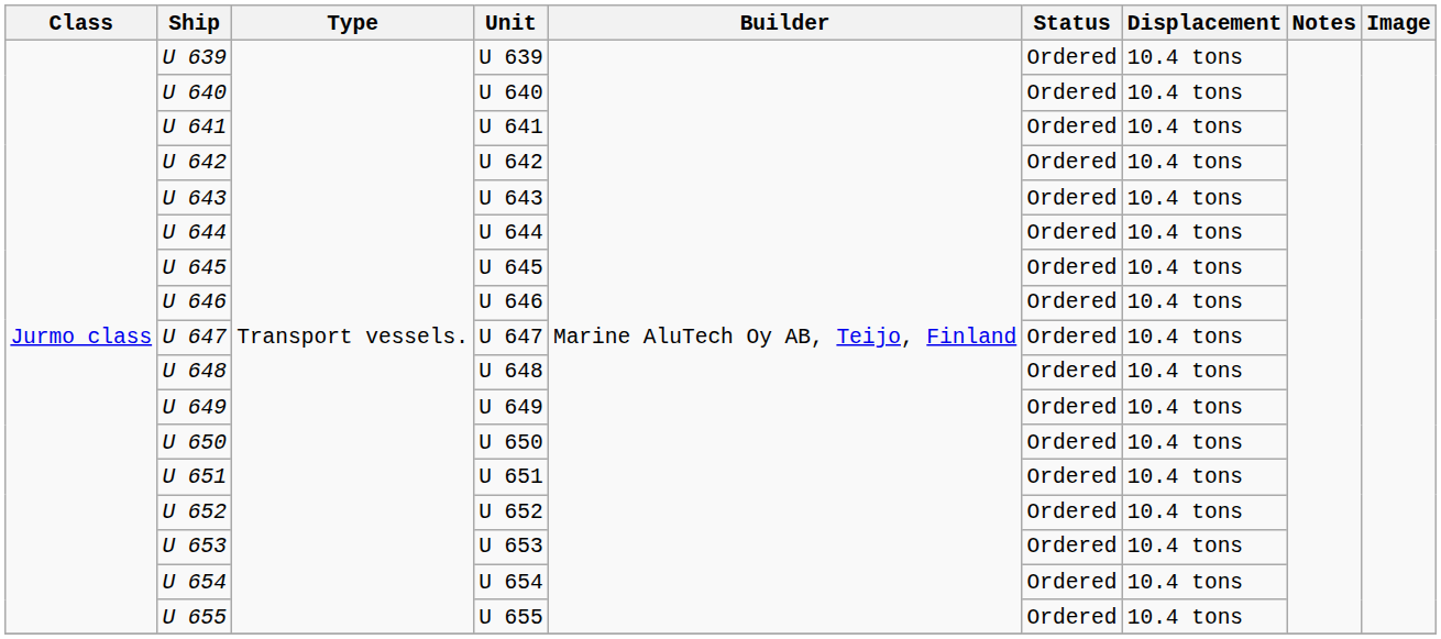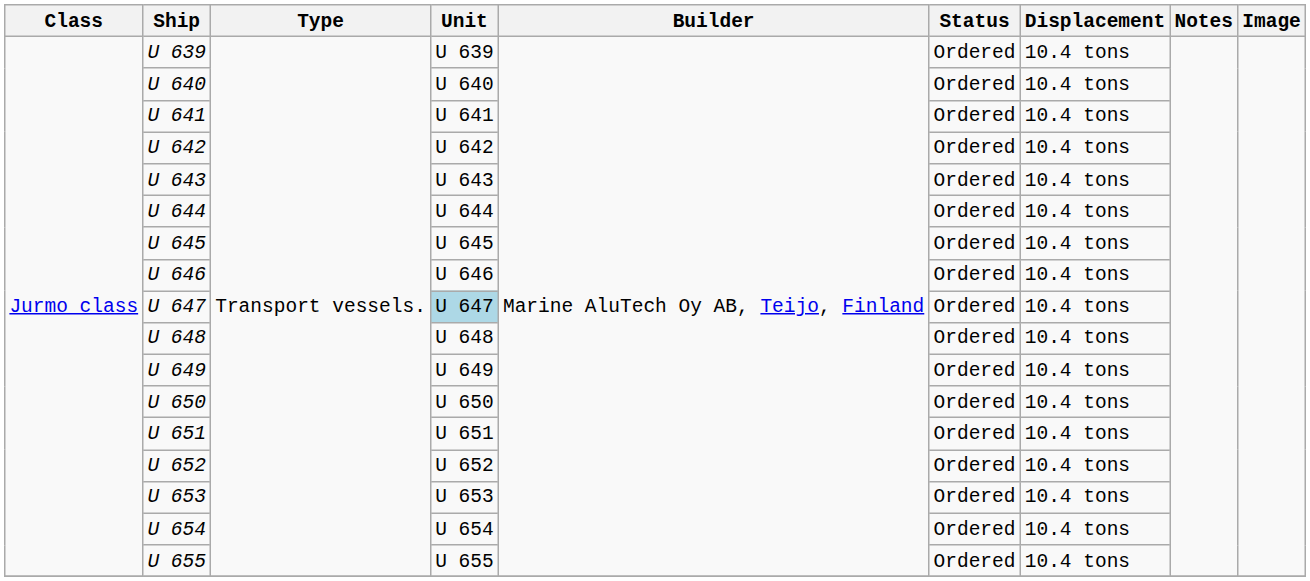row 10 | Unit: no background -> lightblue background
